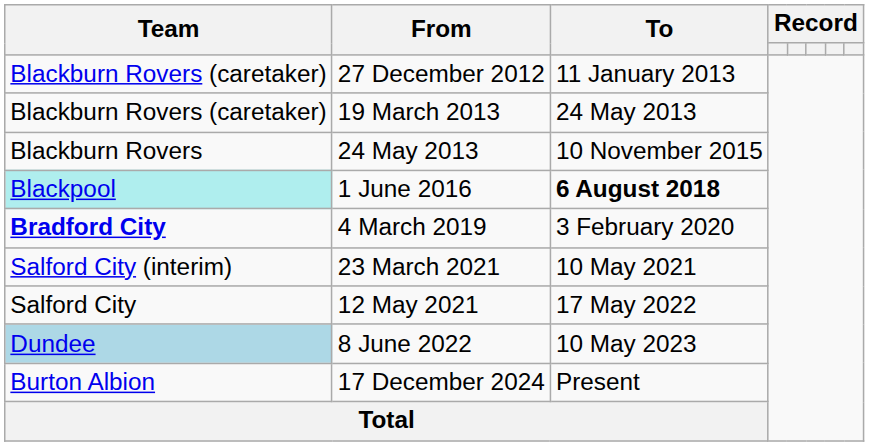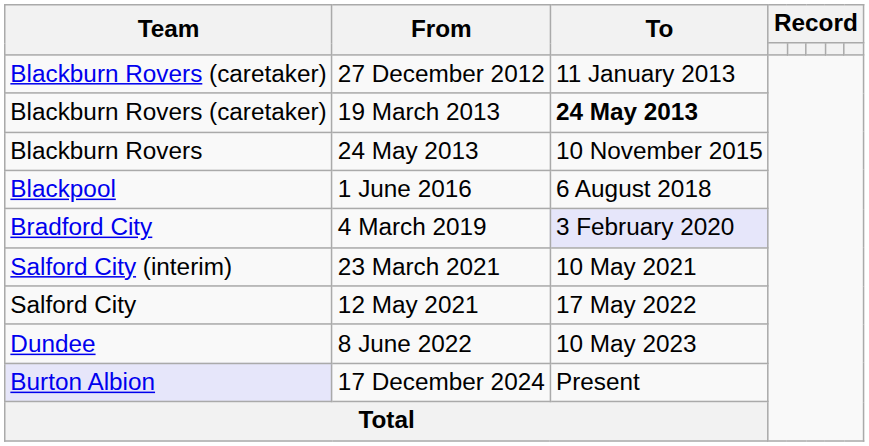19 March 2013 | To: normal -> bold
1 June 2016 | Team: paleturquoise background -> no background
1 June 2016 | To: bold -> normal
4 March 2019 | Team: bold -> normal
4 March 2019 | To: no background -> lavender background
8 June 2022 | Team: lightblue background -> no background
17 December 2024 | Team: no background -> lavender background
